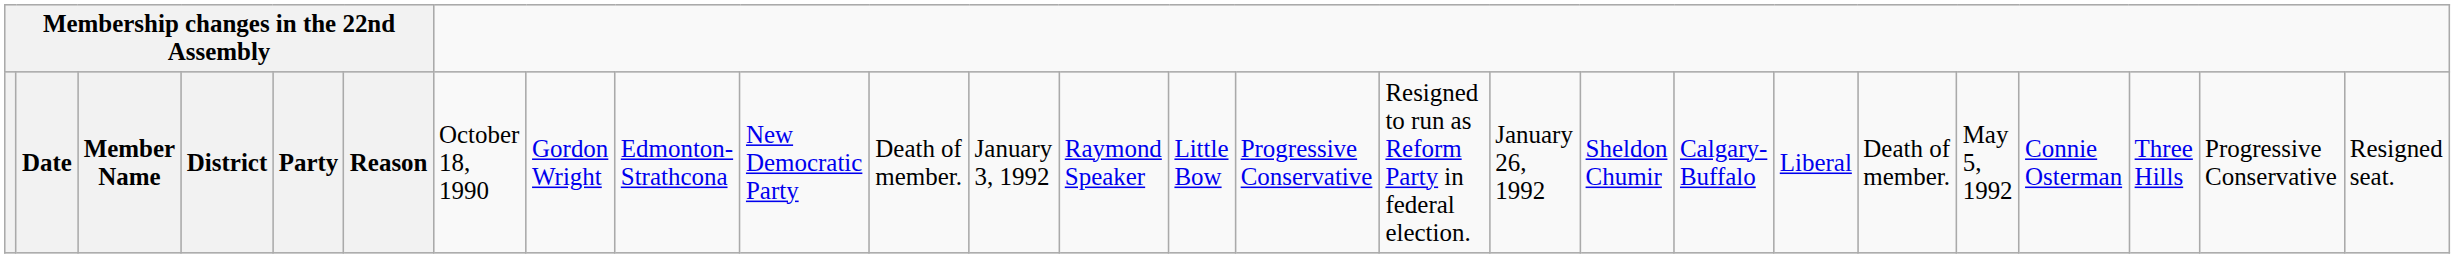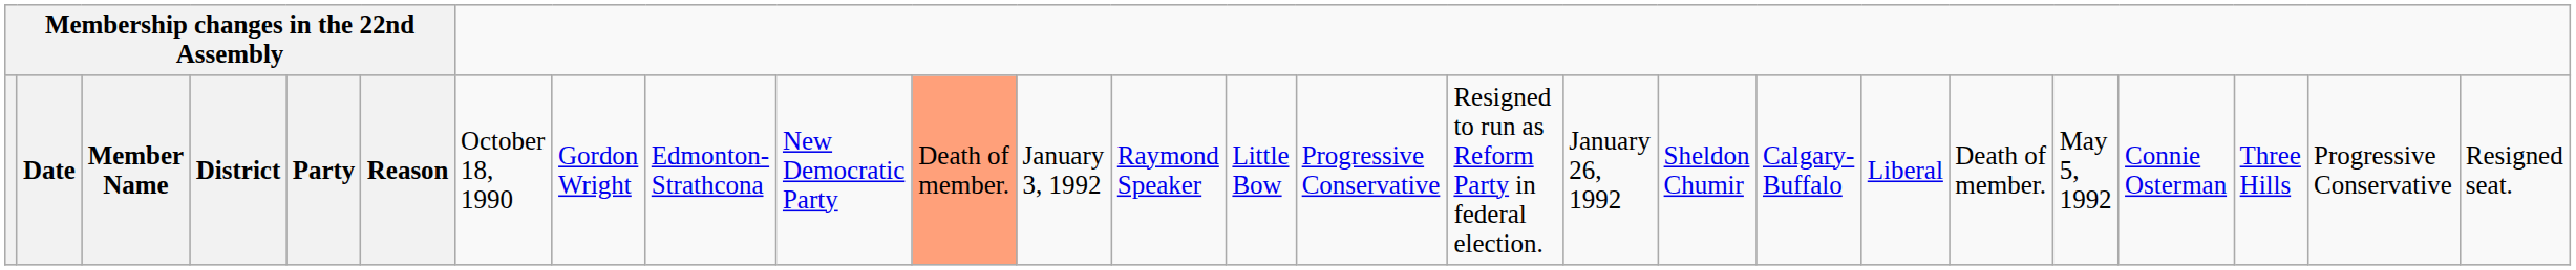Date | column 11: no background -> lightsalmon background
